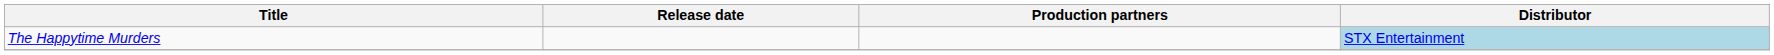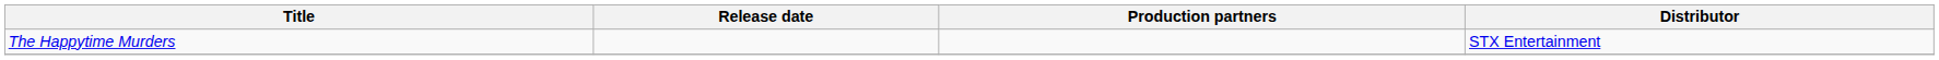The Happytime Murders | Distributor: lightblue background -> no background
